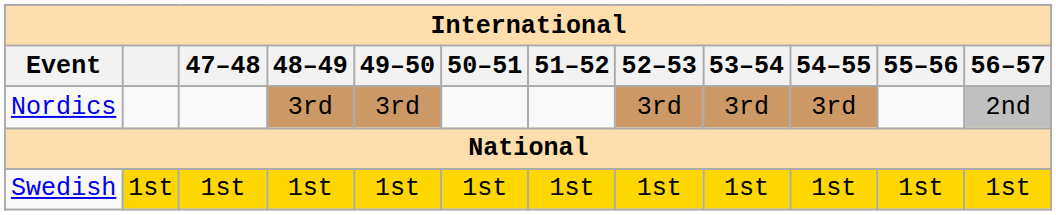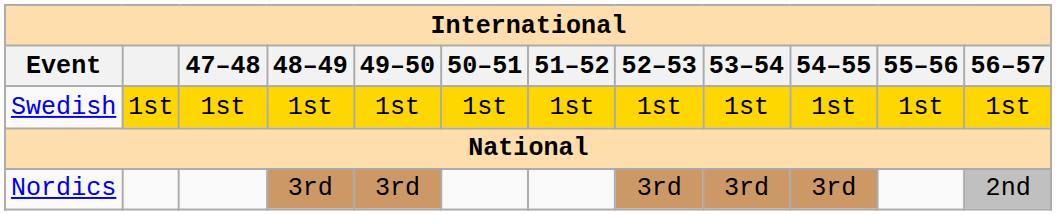rows swapped: Nordics <-> Swedish
